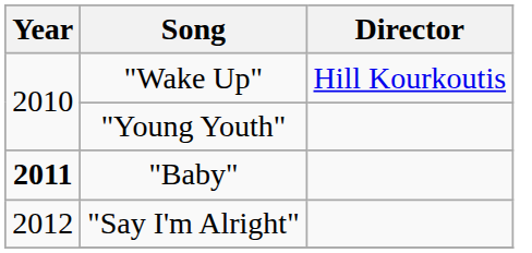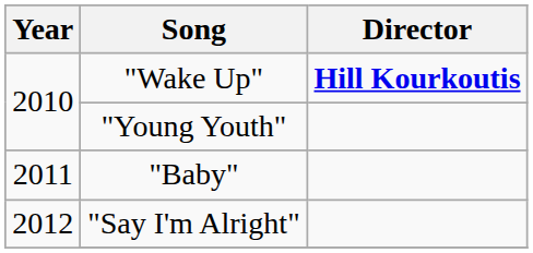"Wake Up" | Director: normal -> bold
"Baby" | Year: bold -> normal
